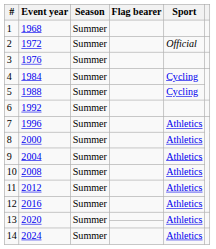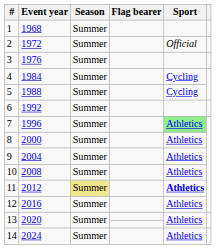7 | Sport: no background -> lightgreen background
11 | Season: no background -> khaki background
11 | Sport: normal -> bold
